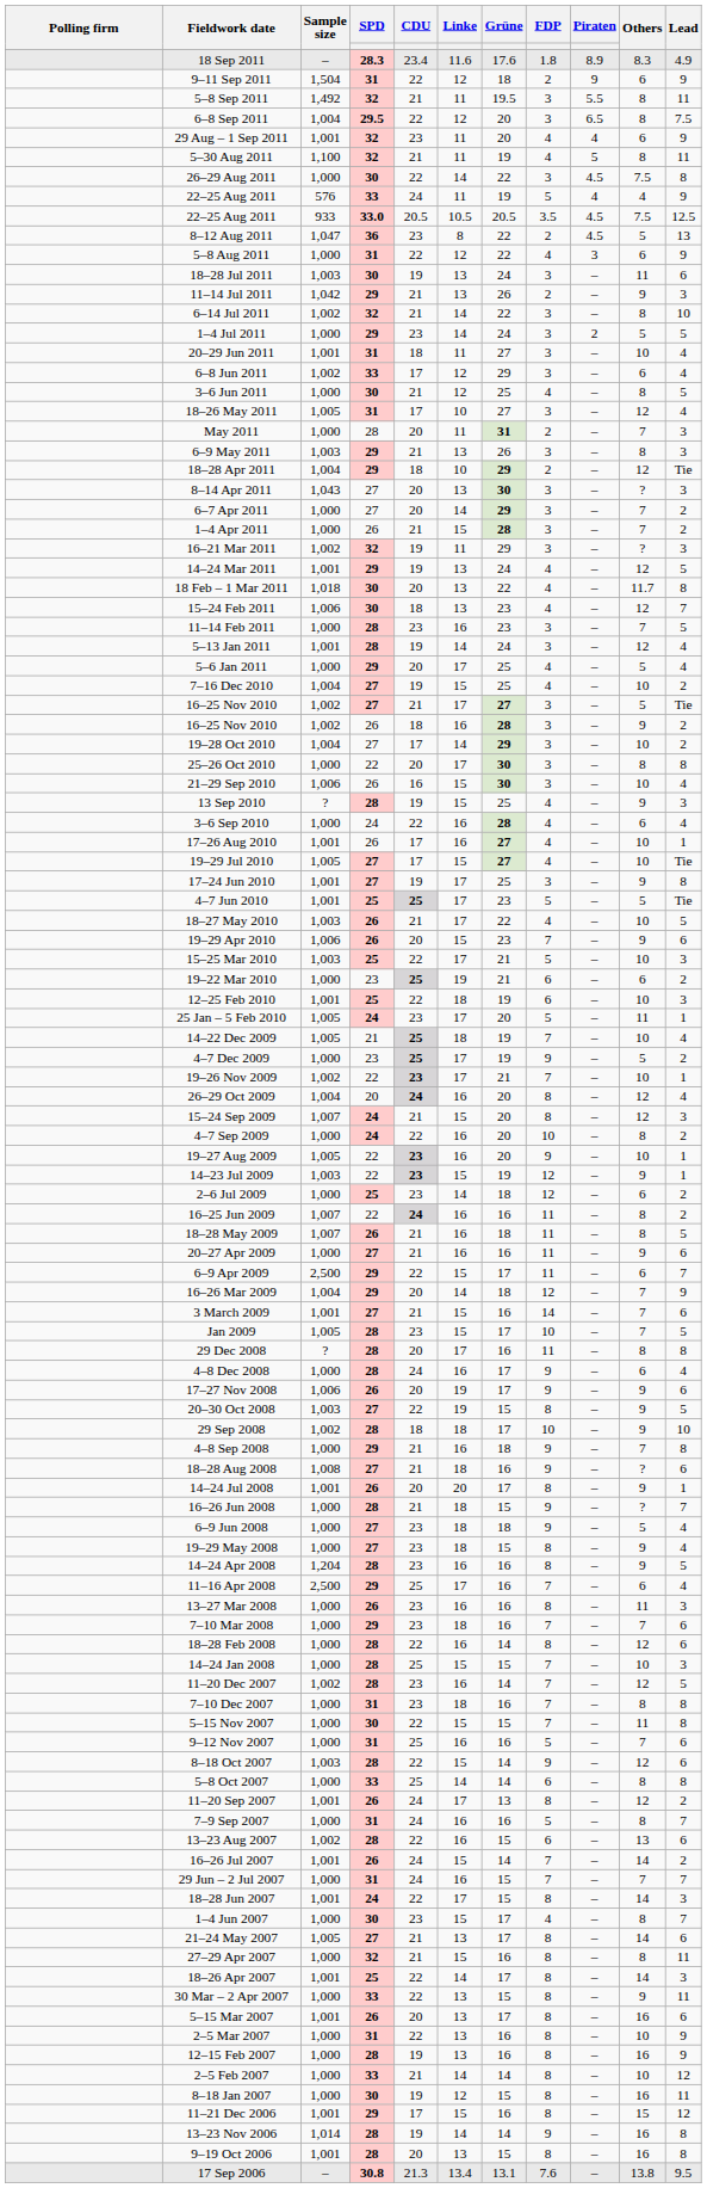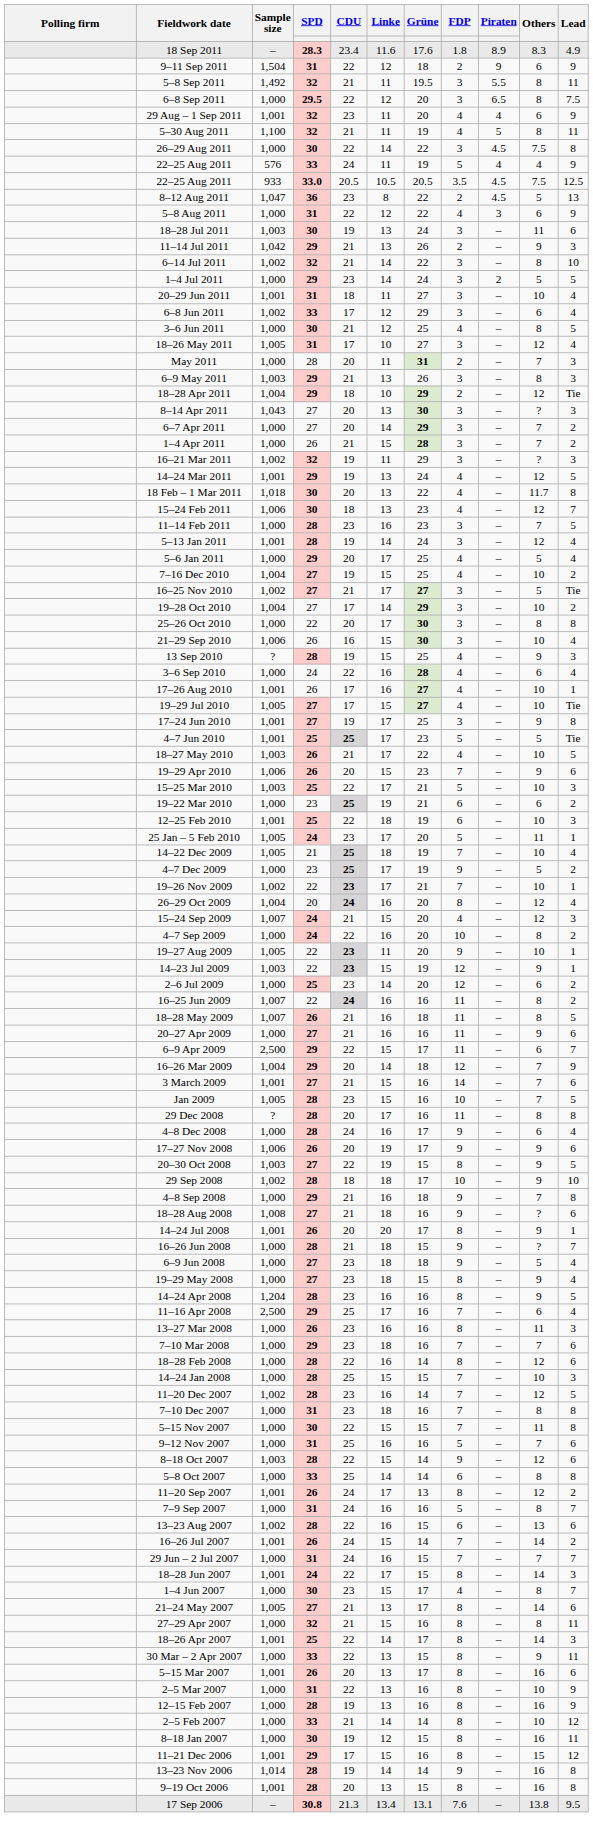6–8 Sep 2011 | Sample size: 1,004 -> 1,000
- row: 16–25 Nov 2010 | 1,002 | 26 | 18 | 16 | 28 | 3 | – | 9 | 2
15–24 Sep 2009 | FDP: 8 -> 4
19–27 Aug 2009 | Linke: 16 -> 11
2–6 Jul 2009 | Grüne: 18 -> 20
Jan 2009 | Grüne: 17 -> 16
